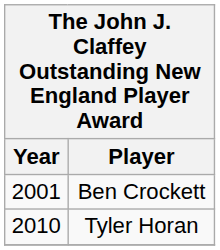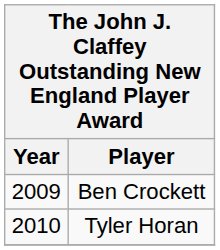Ben Crockett | Year: 2001 -> 2009
